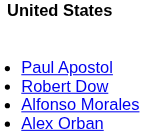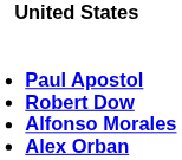row 2 | column 1: normal -> bold
